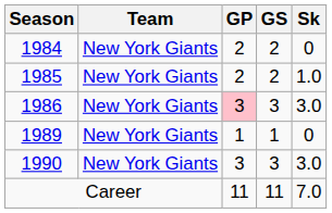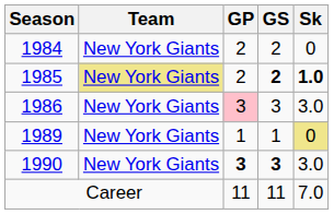1985 | Team: no background -> khaki background
1985 | GS: normal -> bold
1985 | Sk: normal -> bold
1989 | Sk: no background -> khaki background
1990 | GP: normal -> bold
1990 | GS: normal -> bold
